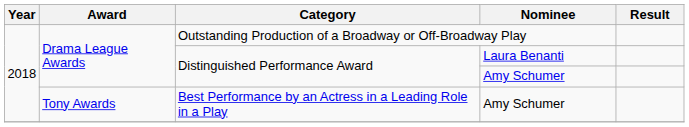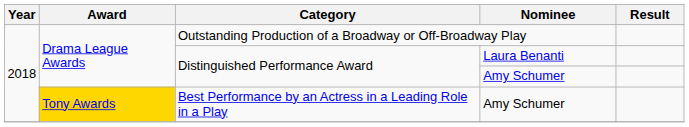Best Performance by an Actress in a Leading Role in a Play | Award: no background -> gold background
